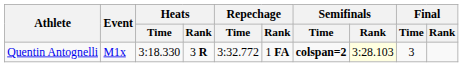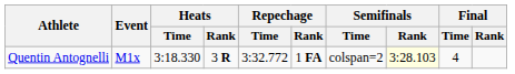Quentin Antognelli | Semifinals / Time: bold -> normal
Quentin Antognelli | Final / Time: 3 -> 4
